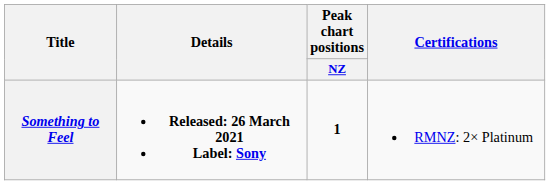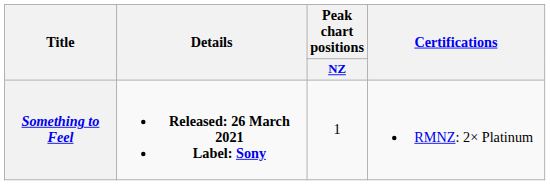Something to Feel | Peak chart positions / NZ: bold -> normal
